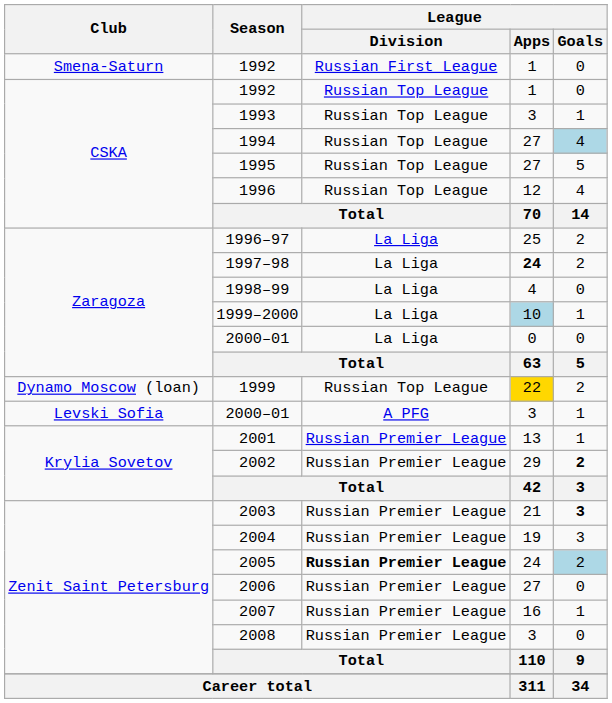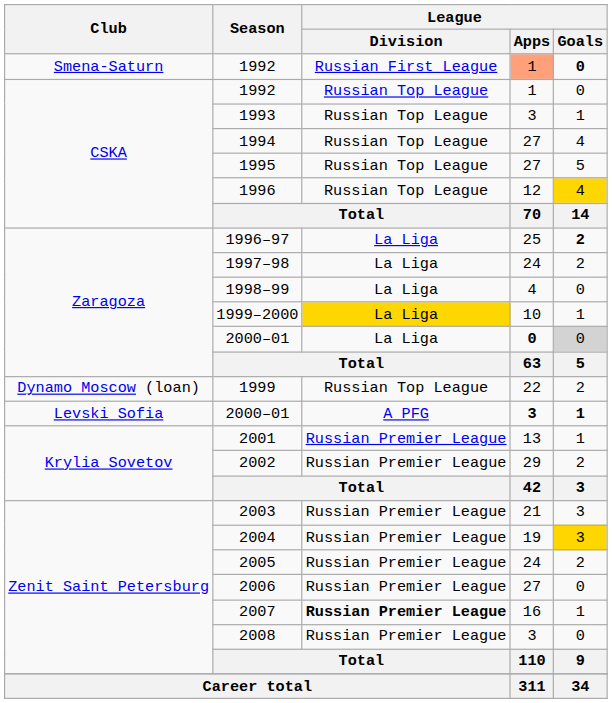Smena-Saturn / 1992 | League / Apps: no background -> lightsalmon background
Smena-Saturn / 1992 | League / Goals: normal -> bold
1994 | League / Goals: lightblue background -> no background
1996 | League / Goals: no background -> gold background
1996–97 | League / Goals: normal -> bold
1997–98 | League / Apps: bold -> normal
1999–2000 | League / Division: no background -> gold background
1999–2000 | League / Apps: lightblue background -> no background
Zaragoza / 2000–01 | League / Apps: normal -> bold
Zaragoza / 2000–01 | League / Goals: no background -> lightgrey background
1999 | League / Apps: gold background -> no background
Levski Sofia / 2000–01 | League / Apps: normal -> bold
Levski Sofia / 2000–01 | League / Goals: normal -> bold
2002 | League / Goals: bold -> normal
2003 | League / Goals: bold -> normal
2004 | League / Goals: no background -> gold background
2005 | League / Division: bold -> normal
2005 | League / Goals: lightblue background -> no background
2007 | League / Division: normal -> bold
